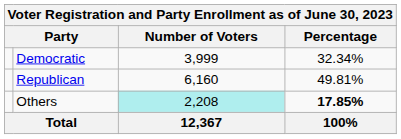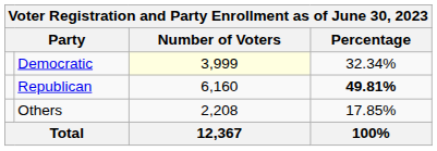Democratic | Number of Voters: no background -> lightyellow background
Republican | Percentage: normal -> bold
Others | Number of Voters: paleturquoise background -> no background
Others | Percentage: bold -> normal
